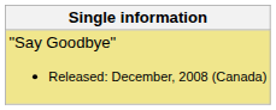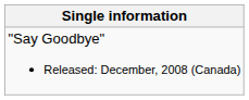row 2 | column 1: khaki background -> no background
